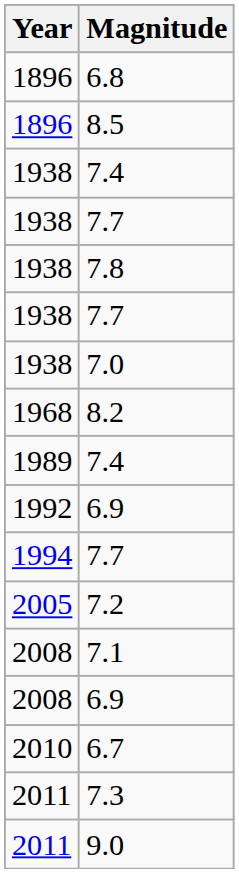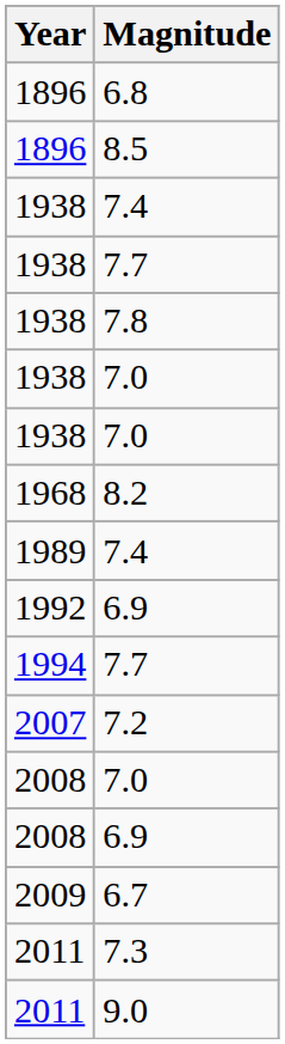row 7 | Magnitude: 7.7 -> 7.0
row 13 | Year: 2005 -> 2007
row 14 | Magnitude: 7.1 -> 7.0
row 16 | Year: 2010 -> 2009
